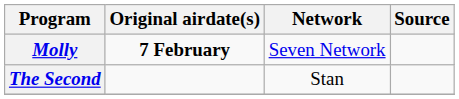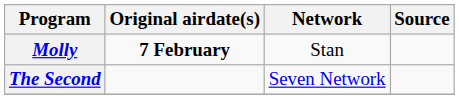Molly | Network: Seven Network -> Stan
The Second | Network: Stan -> Seven Network
